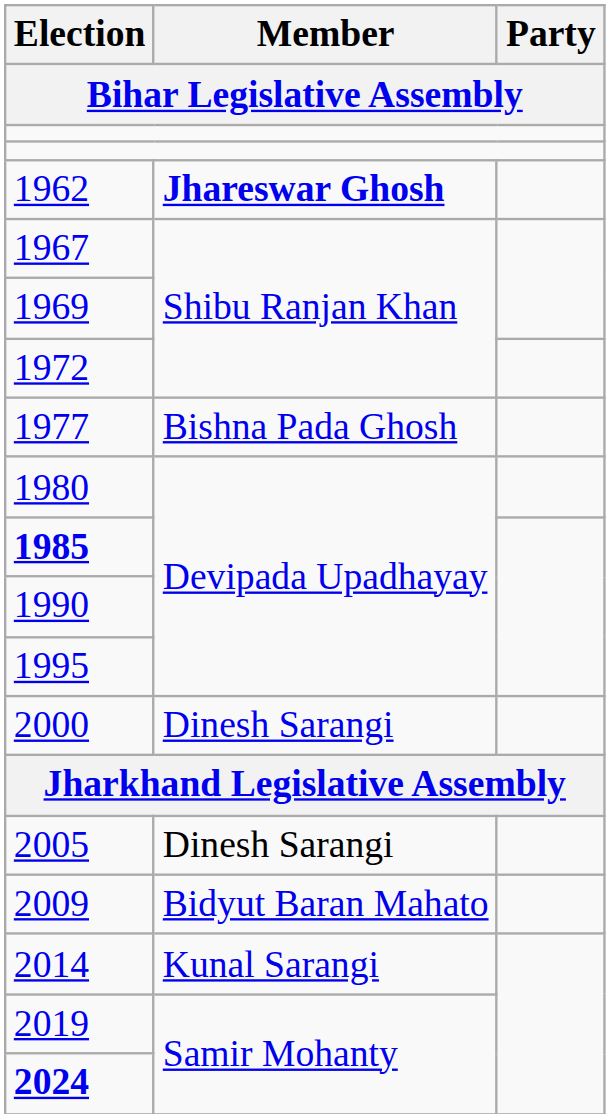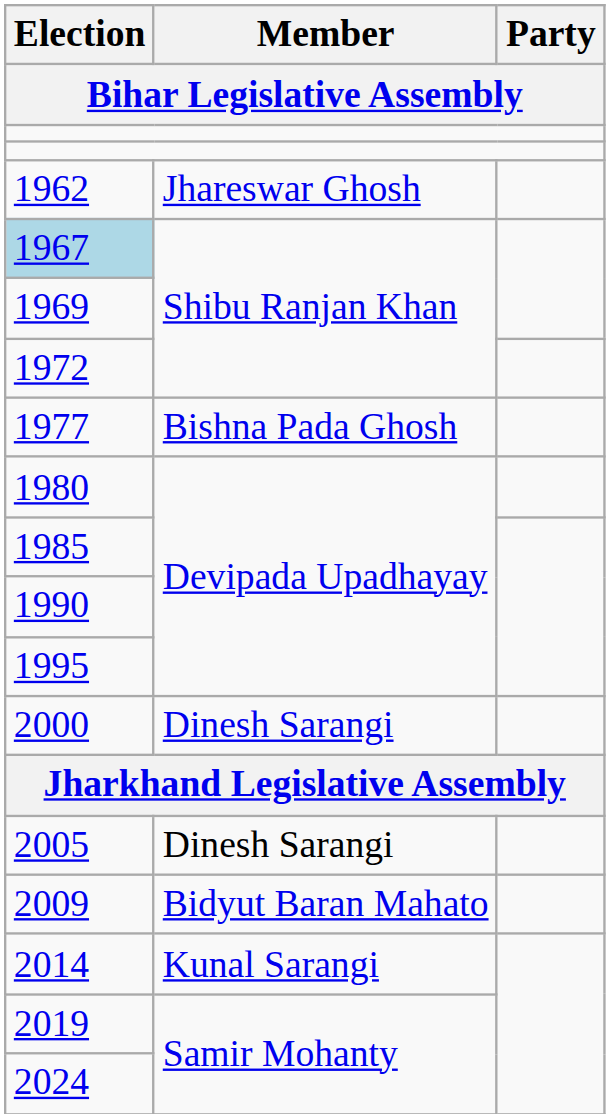1962 | Member: bold -> normal
1967 | Election: no background -> lightblue background
1985 | Election: bold -> normal
2024 | Election: bold -> normal
